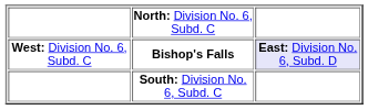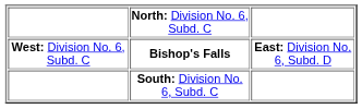West: Division No. 6, Subd. C | column 3: lavender background -> no background
